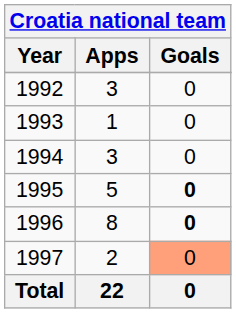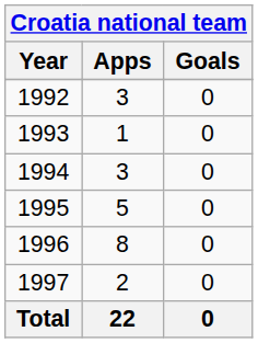1995 | Goals: bold -> normal
1996 | Goals: bold -> normal
1997 | Goals: lightsalmon background -> no background
